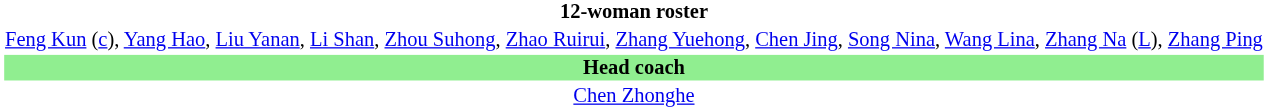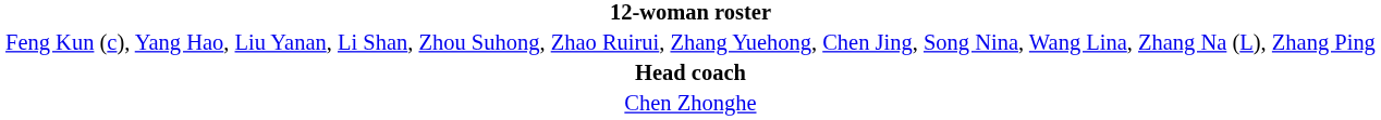row 3 | column 1: lightgreen background -> no background
